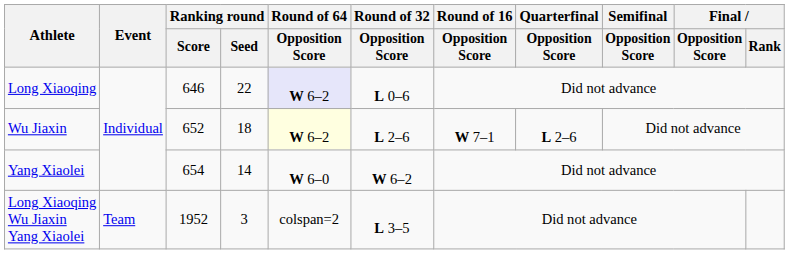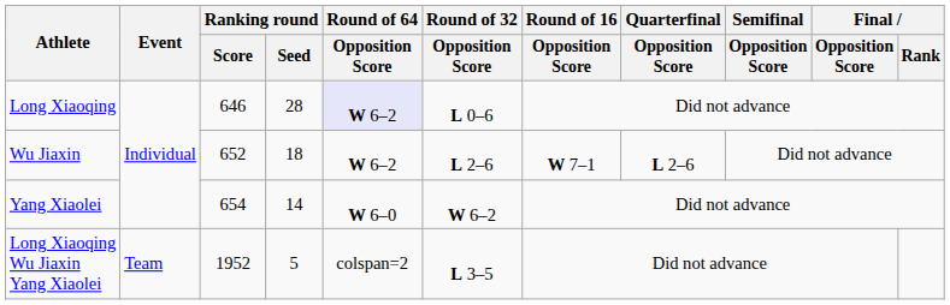Long Xiaoqing | Ranking round / Seed: 22 -> 28
Wu Jiaxin | Round of 64 / Opposition Score: lightyellow background -> no background
Long Xiaoqing Wu Jiaxin Yang Xiaolei | Ranking round / Seed: 3 -> 5
